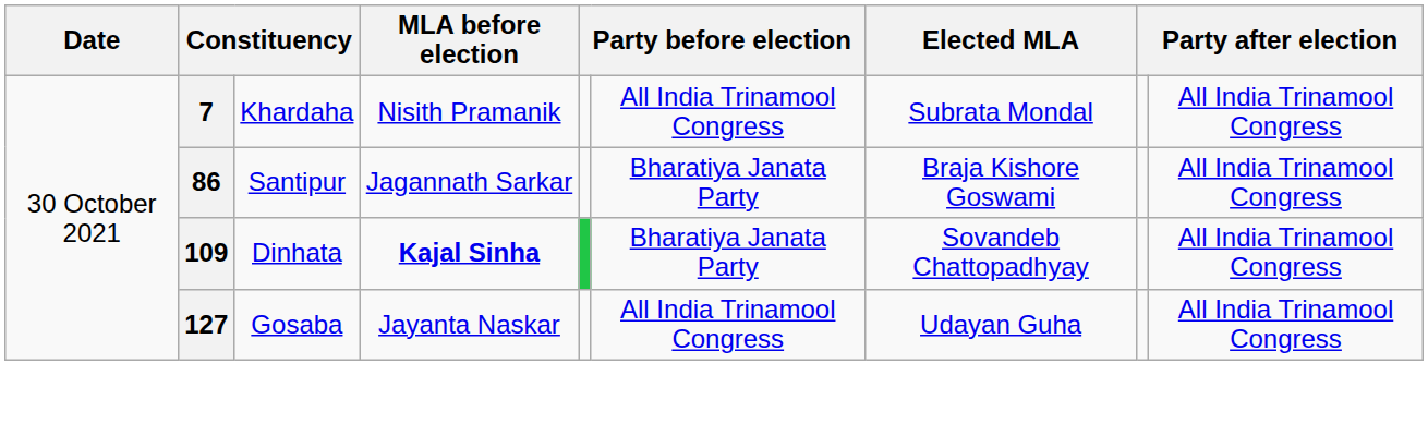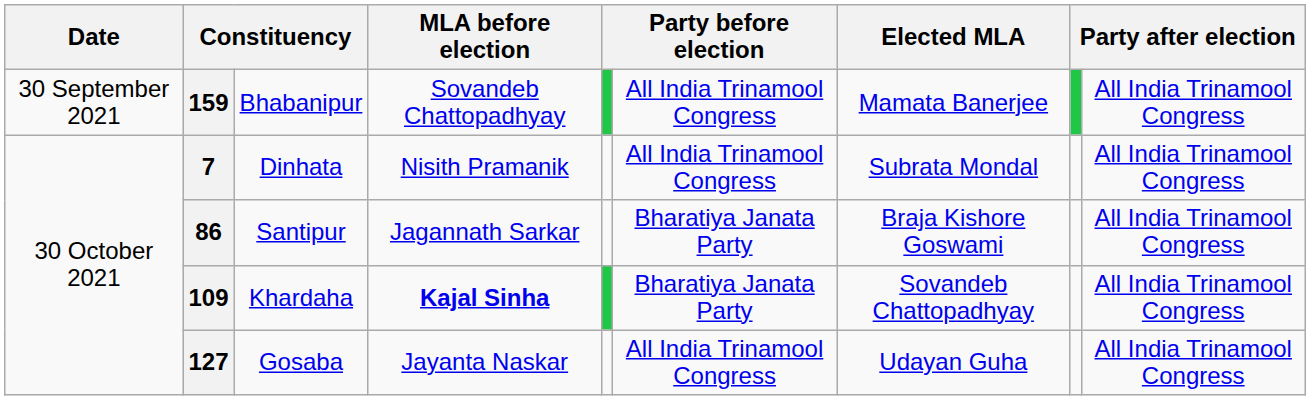+ row: 30 September 2021 | 159 | Bhabanipur | Sovandeb Chattopadhyay | All India Trinamool Congress | Mamata Banerjee | All India Trinamool Congress
7 | column 3: Khardaha -> Dinhata
109 | column 3: Dinhata -> Khardaha
